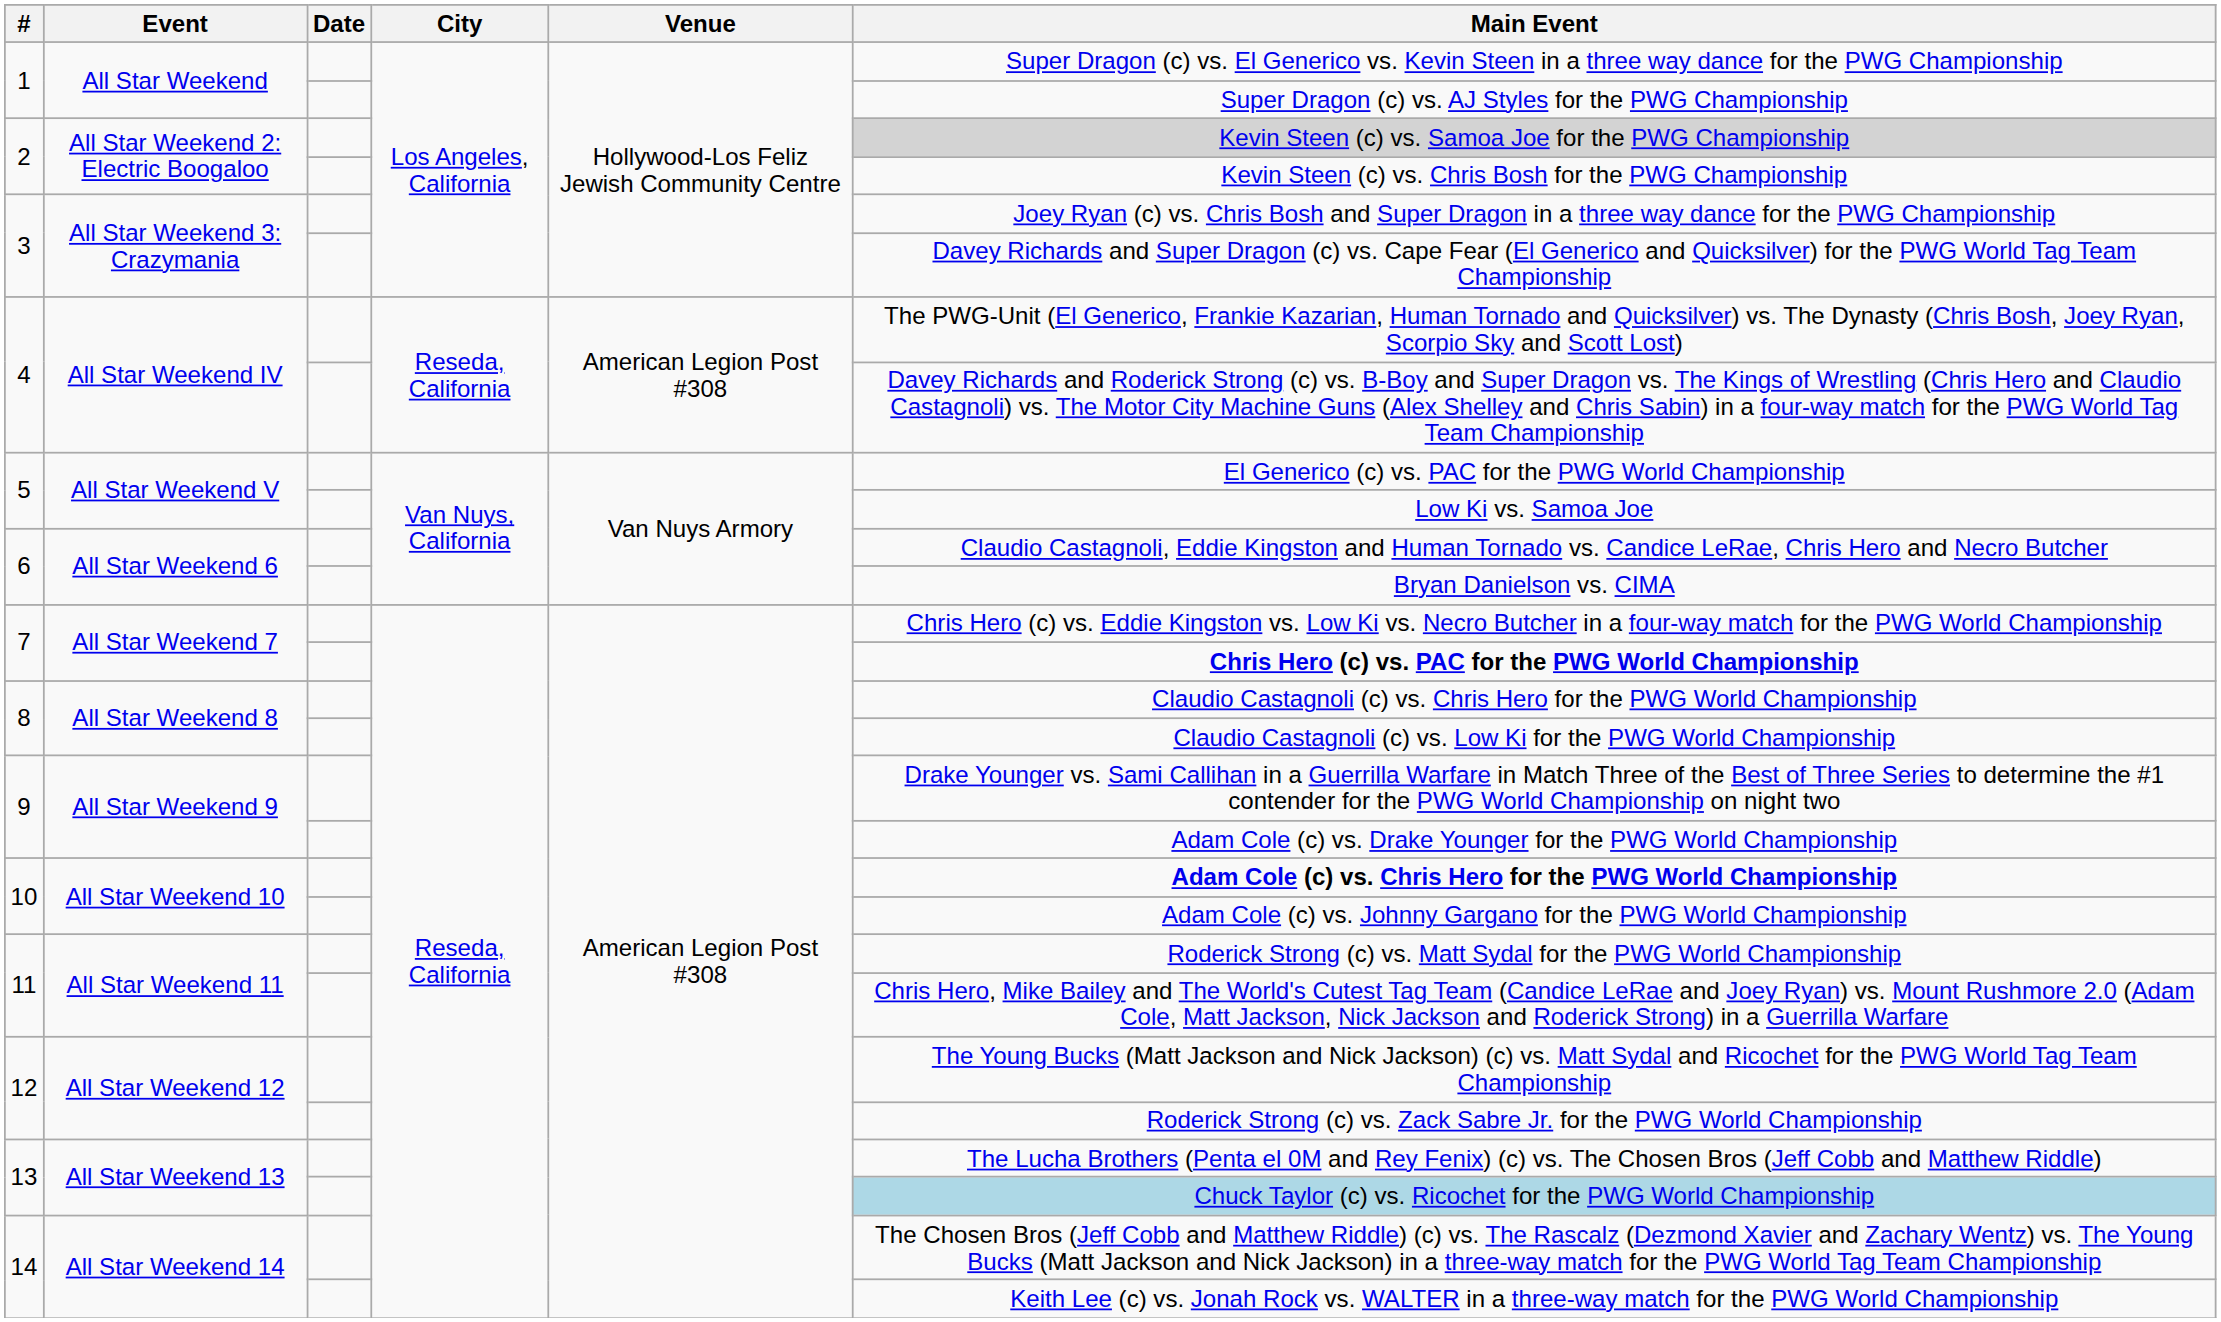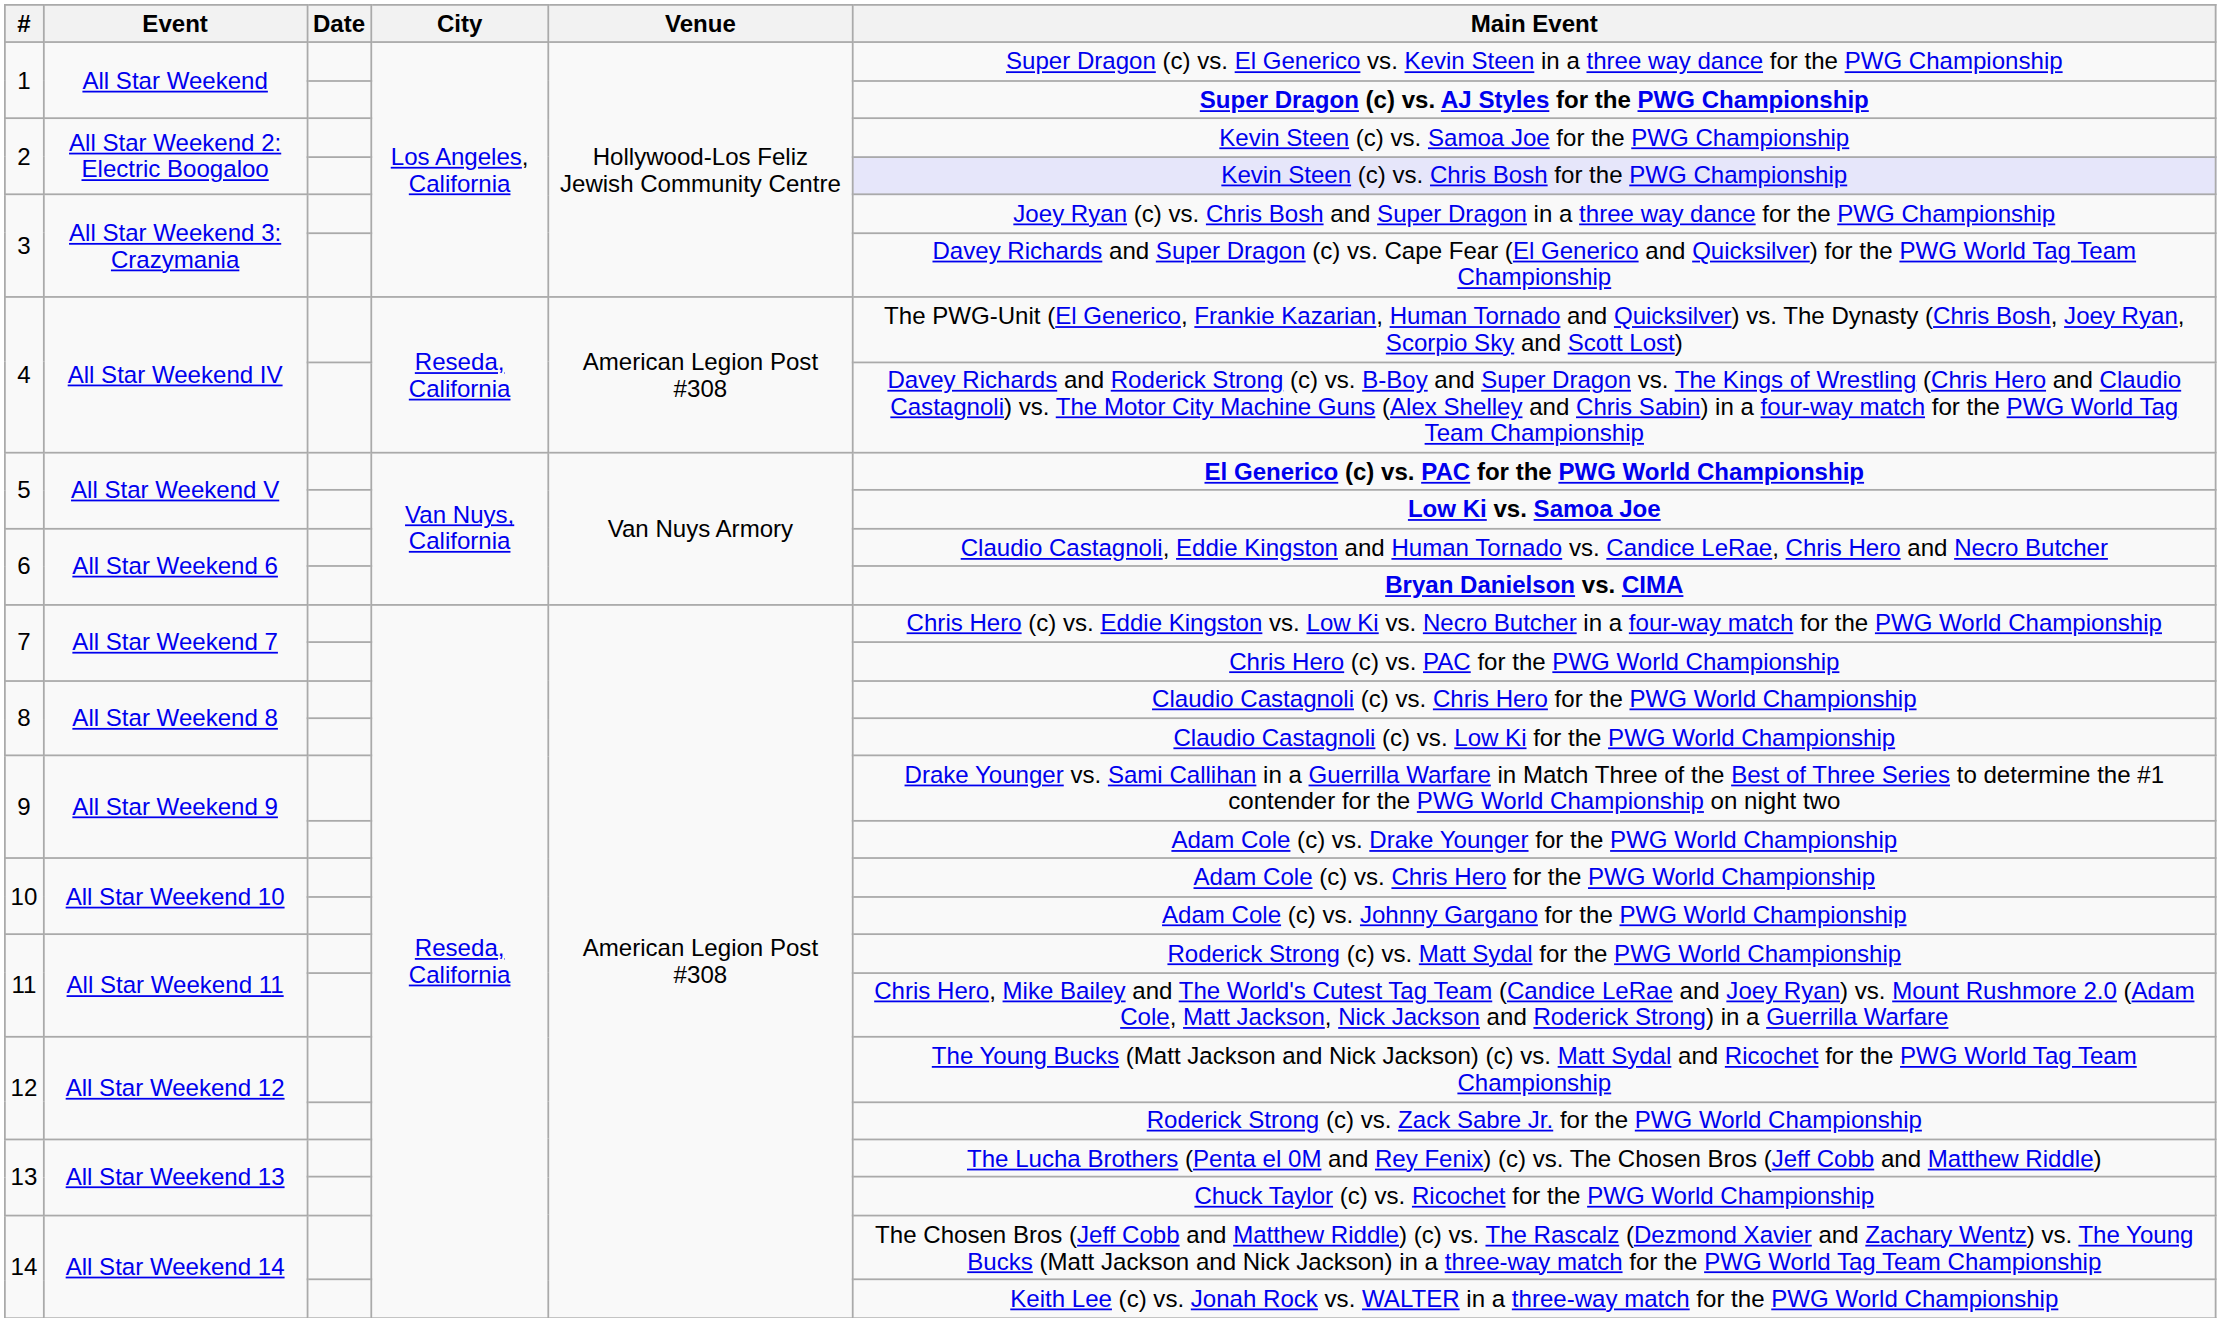row 3 | Main Event: normal -> bold
row 4 | Main Event: lightgrey background -> no background
row 5 | Main Event: no background -> lavender background
row 10 | Main Event: normal -> bold
row 11 | Main Event: normal -> bold
row 13 | Main Event: normal -> bold
row 15 | Main Event: bold -> normal
row 20 | Main Event: bold -> normal
row 27 | Main Event: lightblue background -> no background
